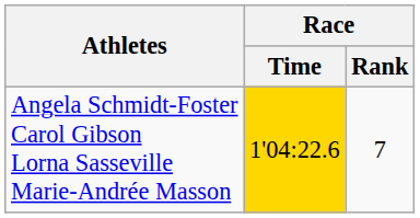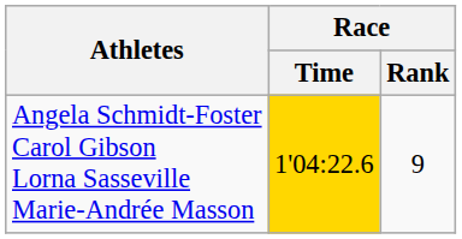row 3 | Race / Rank: 7 -> 9
